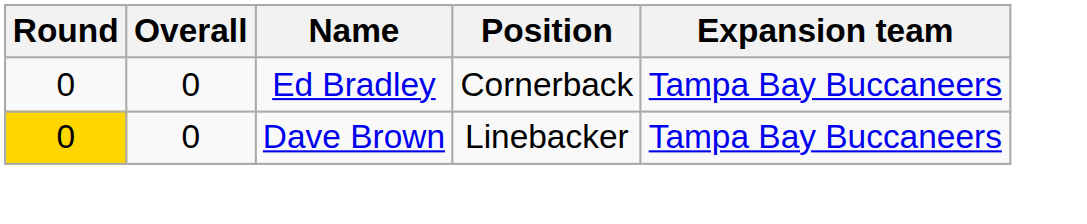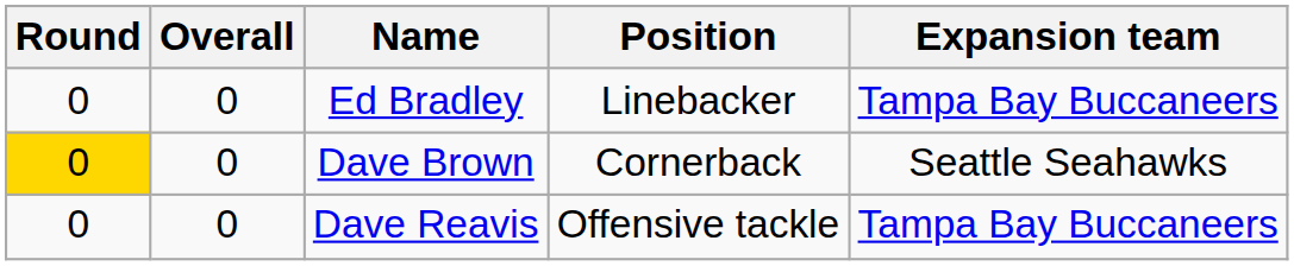Ed Bradley | Position: Cornerback -> Linebacker
Dave Brown | Position: Linebacker -> Cornerback
Dave Brown | Expansion team: Tampa Bay Buccaneers -> Seattle Seahawks
+ row: 0 | 0 | Dave Reavis | Offensive tackle | Tampa Bay Buccaneers
